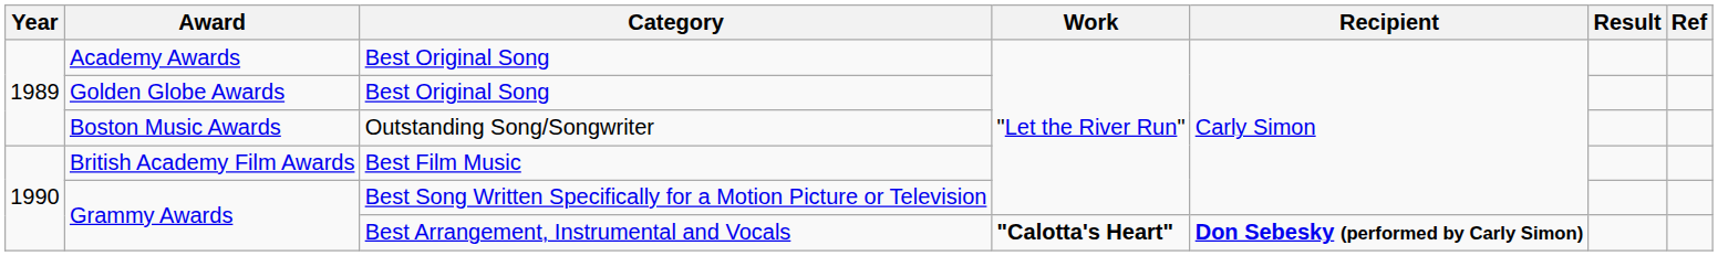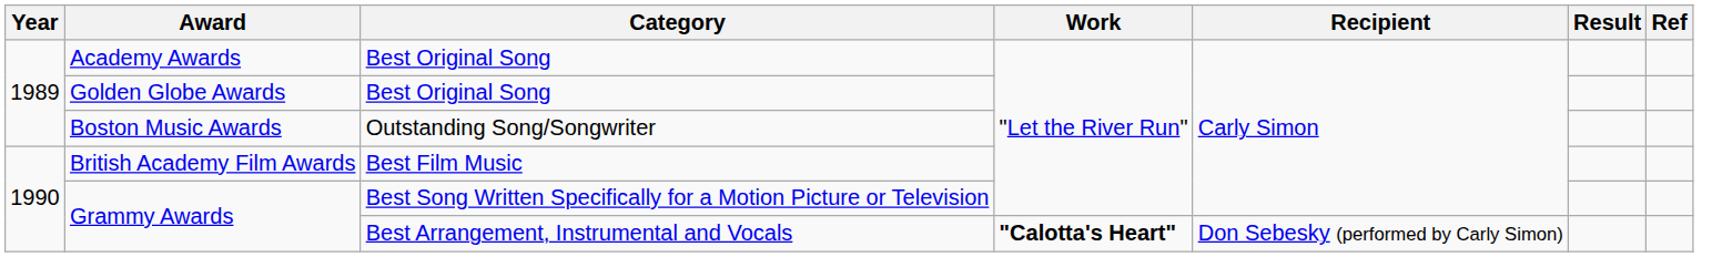Grammy Awards / Best Arrangement, Instrumental and Vocals | Recipient: bold -> normal
